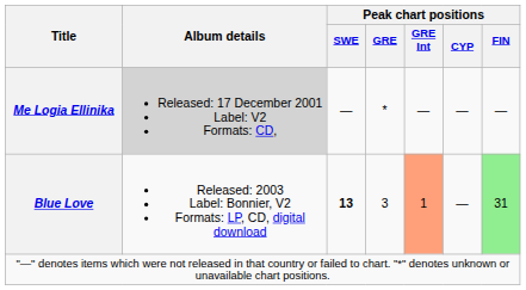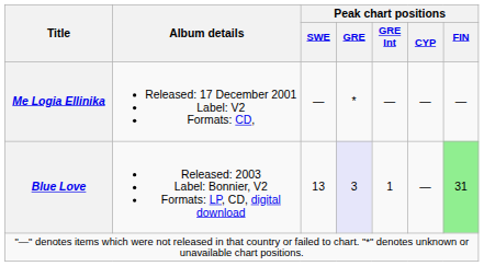Me Logia Ellinika | Album details: lightgrey background -> no background
Blue Love | Peak chart positions / SWE: bold -> normal
Blue Love | Peak chart positions / GRE: no background -> lavender background
Blue Love | Peak chart positions / GRE Int: lightsalmon background -> no background
